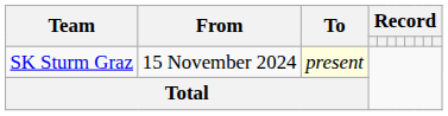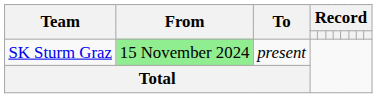SK Sturm Graz | From: no background -> lightgreen background
SK Sturm Graz | To: lightyellow background -> no background
